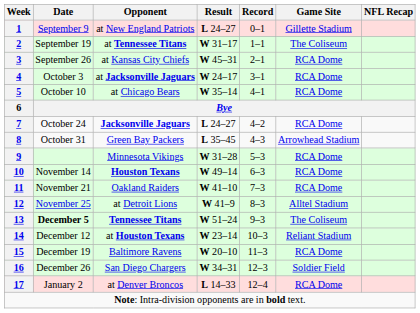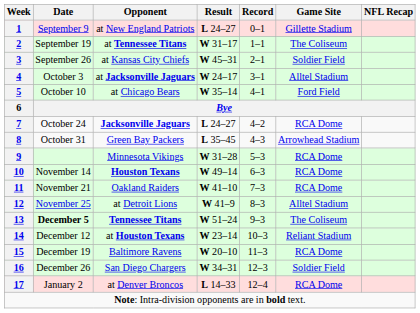3 | Game Site: RCA Dome -> Soldier Field
4 | Game Site: RCA Dome -> Alltel Stadium
5 | Game Site: RCA Dome -> Ford Field
